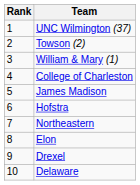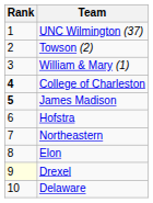College of Charleston | Rank: normal -> bold
James Madison | Rank: normal -> bold
Drexel | Rank: no background -> lightyellow background
